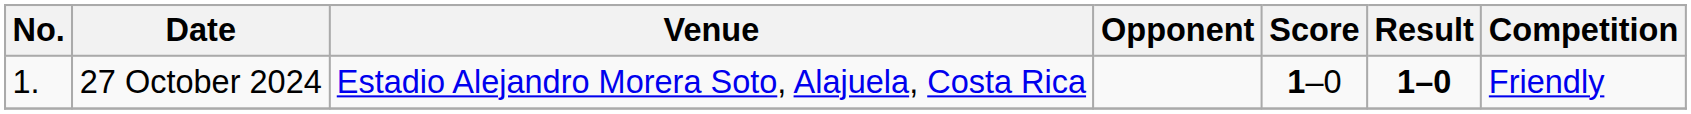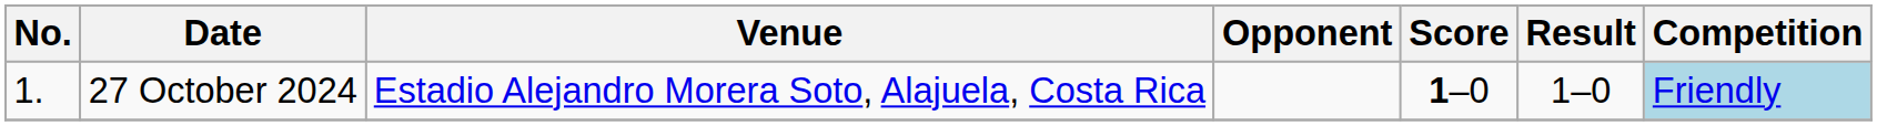27 October 2024 | Result: bold -> normal
27 October 2024 | Competition: no background -> lightblue background
